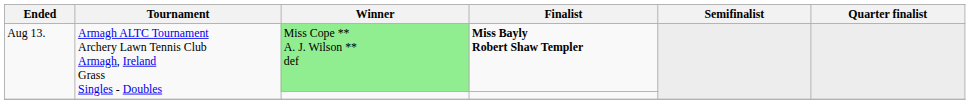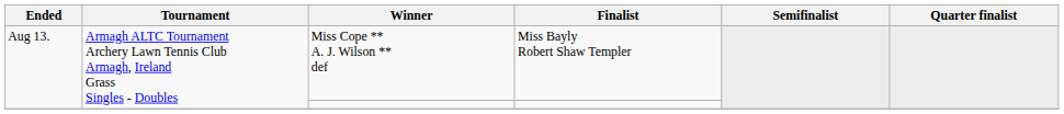Miss Cope ** A. J. Wilson ** def | Winner: lightgreen background -> no background
Miss Cope ** A. J. Wilson ** def | Finalist: bold -> normal
